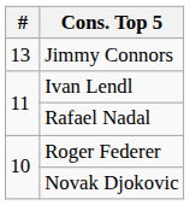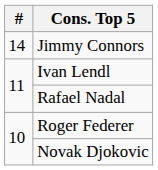Jimmy Connors | #: 13 -> 14
